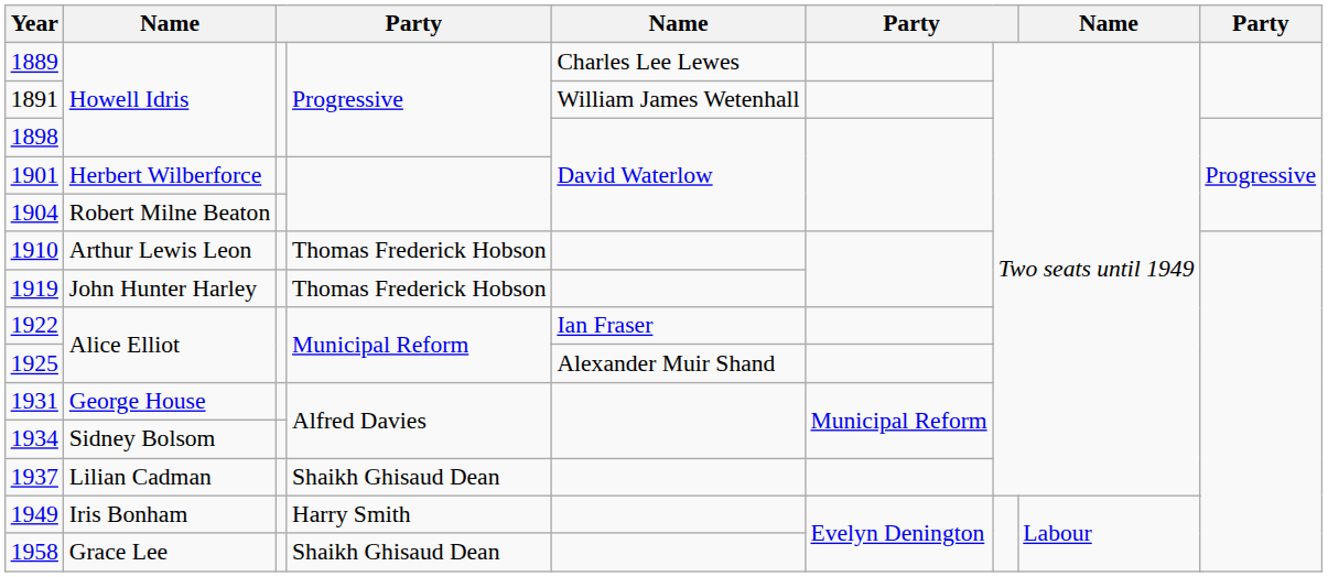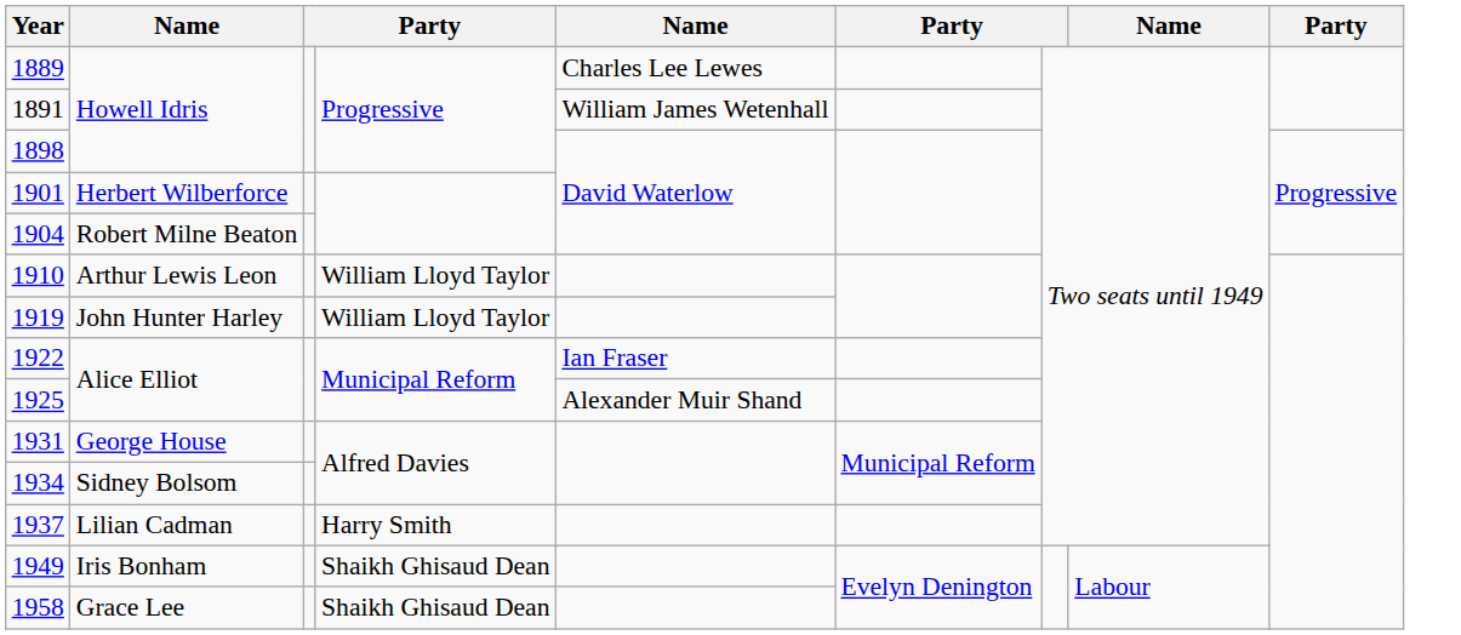1910 | column 4: Thomas Frederick Hobson -> William Lloyd Taylor
1919 | column 4: Thomas Frederick Hobson -> William Lloyd Taylor
1937 | column 4: Shaikh Ghisaud Dean -> Harry Smith
1949 | column 4: Harry Smith -> Shaikh Ghisaud Dean
